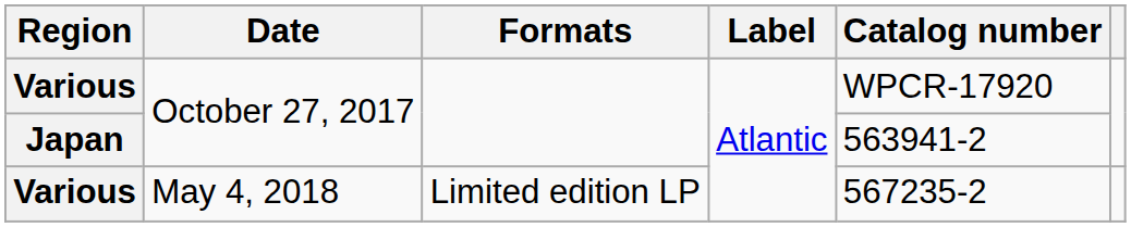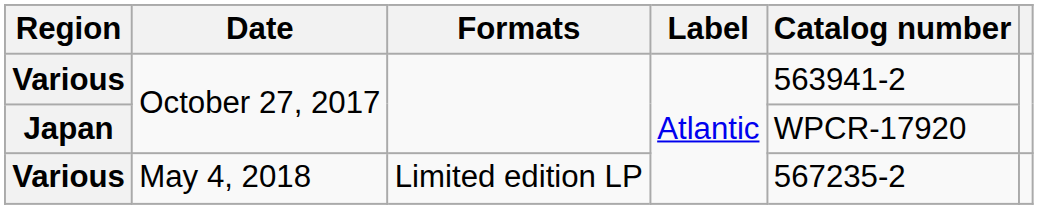Various / October 27, 2017 | Catalog number: WPCR-17920 -> 563941-2
Japan | Catalog number: 563941-2 -> WPCR-17920
